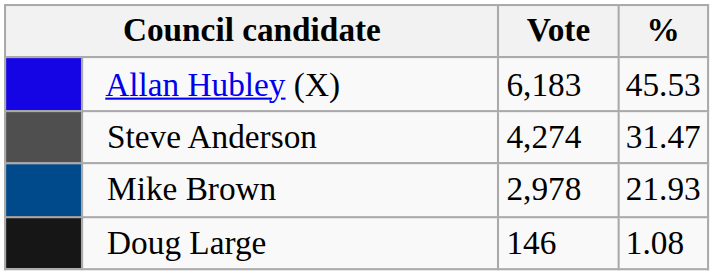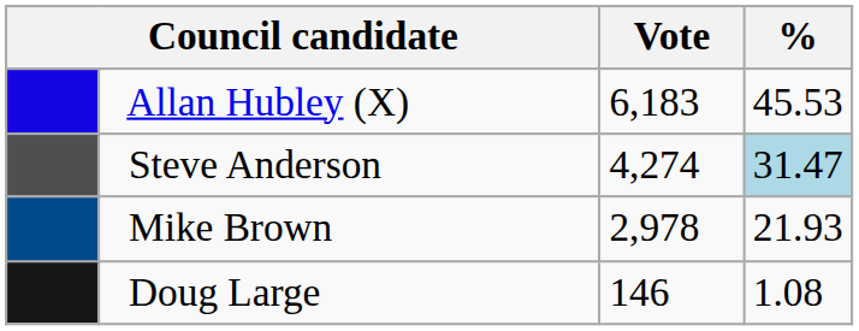Steve Anderson | %: no background -> lightblue background
